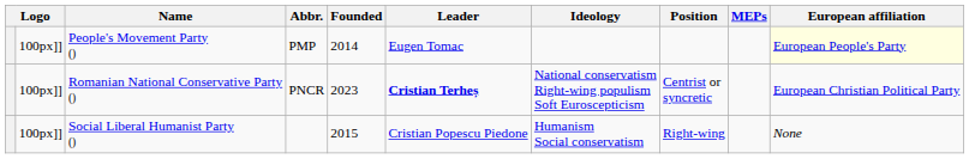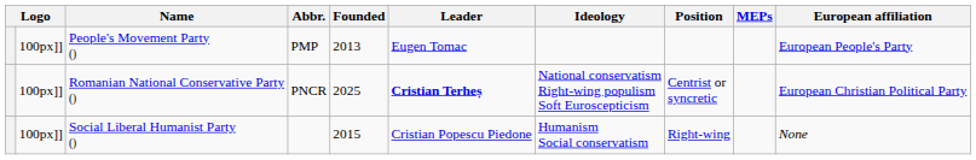People's Movement Party () | Founded: 2014 -> 2013
People's Movement Party () | European affiliation: lightyellow background -> no background
Romanian National Conservative Party () | Founded: 2023 -> 2025
